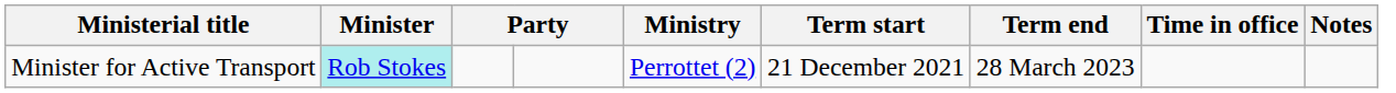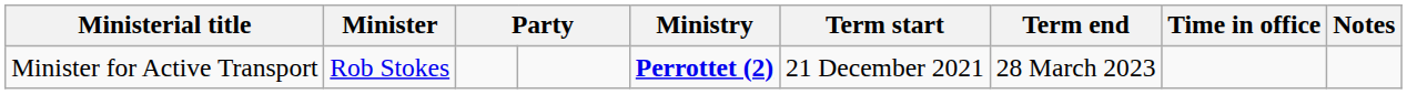Minister for Active Transport | Minister: paleturquoise background -> no background
Minister for Active Transport | Ministry: normal -> bold
